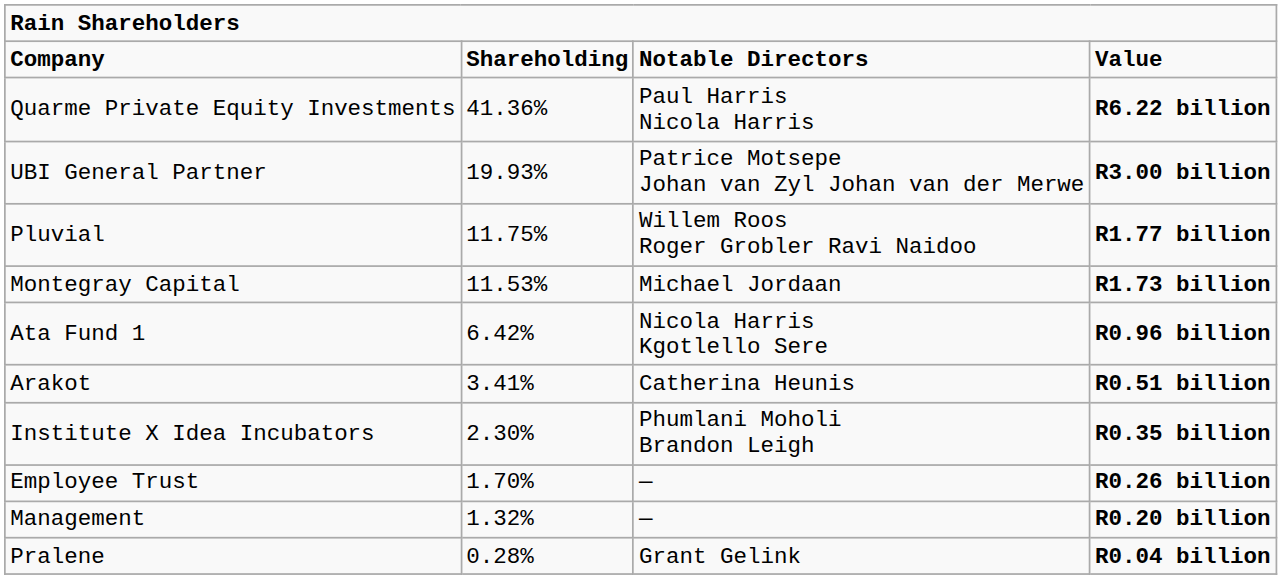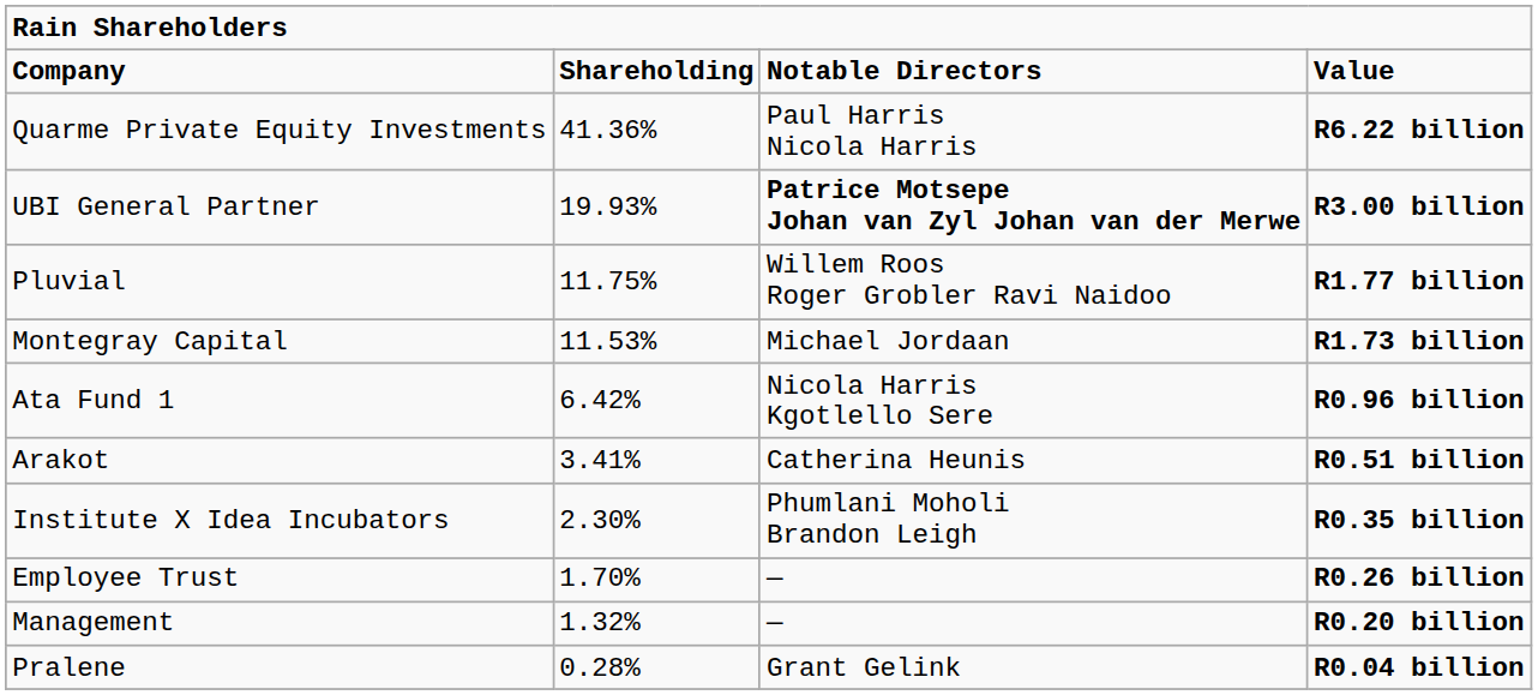UBI General Partner | column 3: normal -> bold
